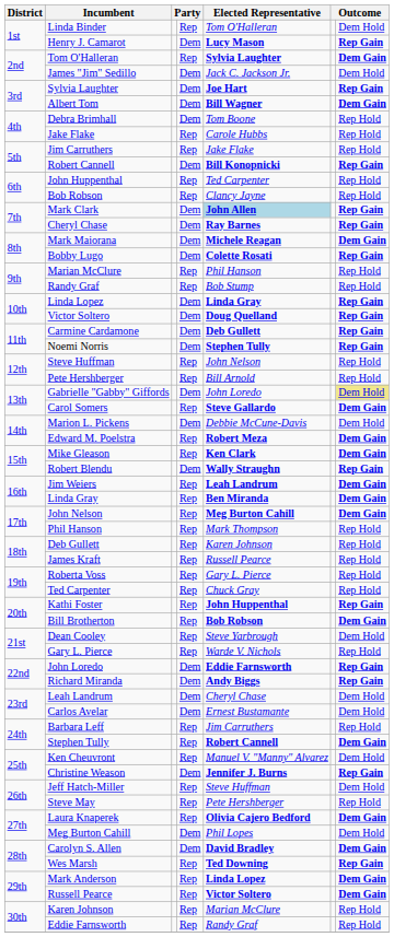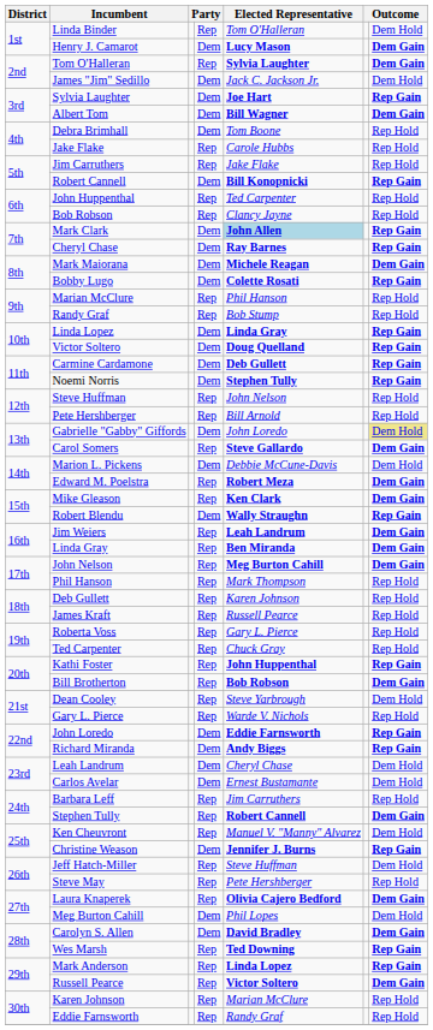Henry J. Camarot | column 7: Rep Gain -> Dem Gain
Mark Anderson | column 7: Dem Gain -> Rep Gain
